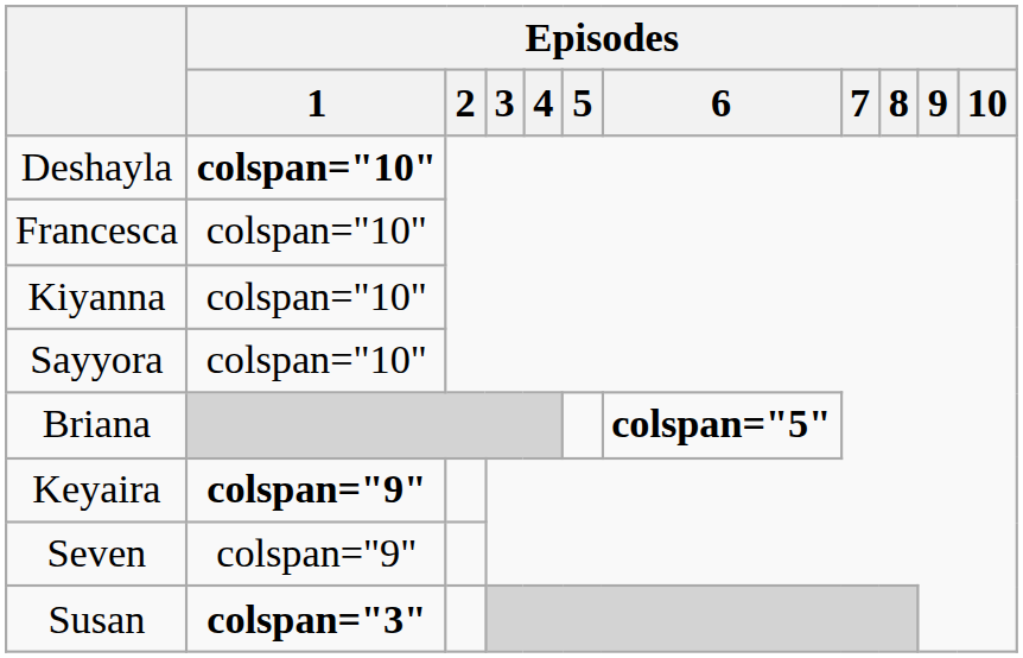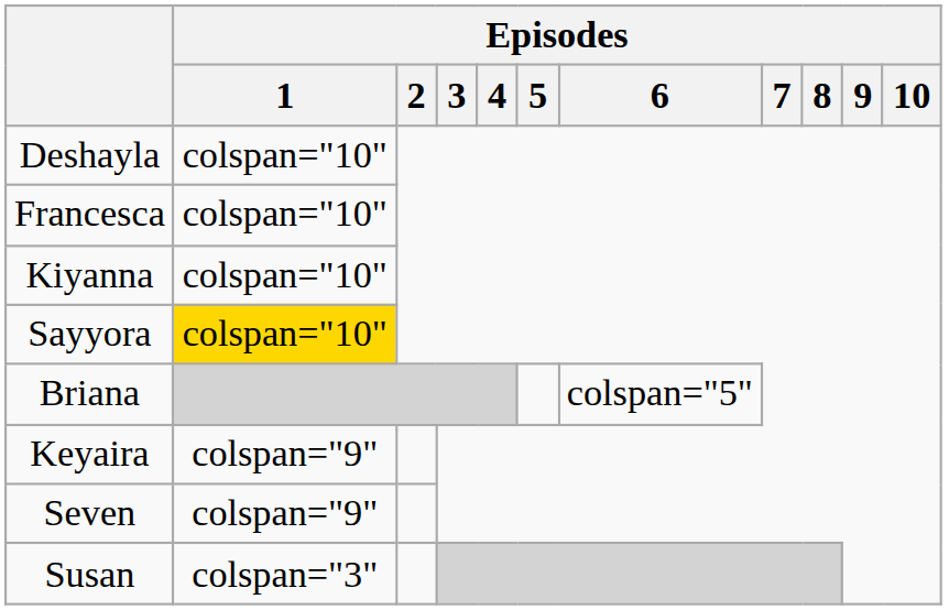Deshayla | Episodes / 1: bold -> normal
Sayyora | Episodes / 1: no background -> gold background
Briana | Episodes / 6: bold -> normal
Keyaira | Episodes / 1: bold -> normal
Susan | Episodes / 1: bold -> normal
